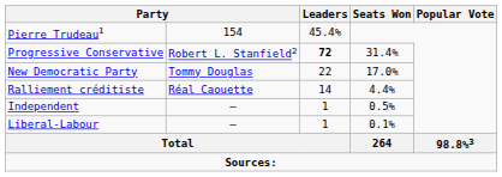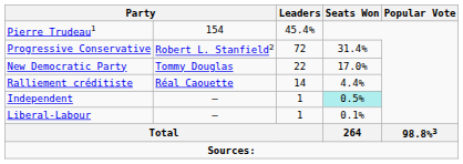Progressive Conservative | Leaders: bold -> normal
Independent | Seats Won: no background -> paleturquoise background
